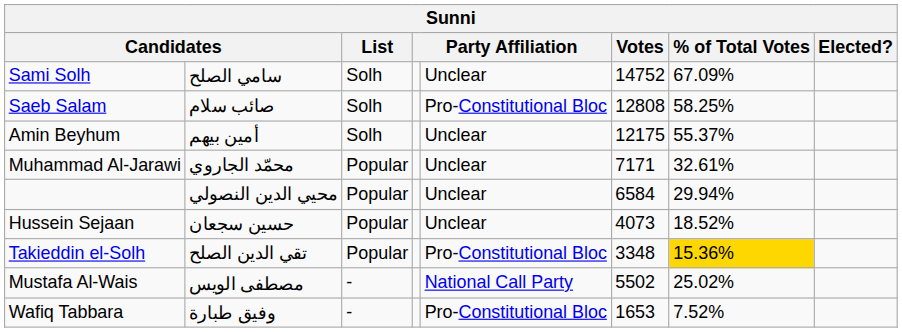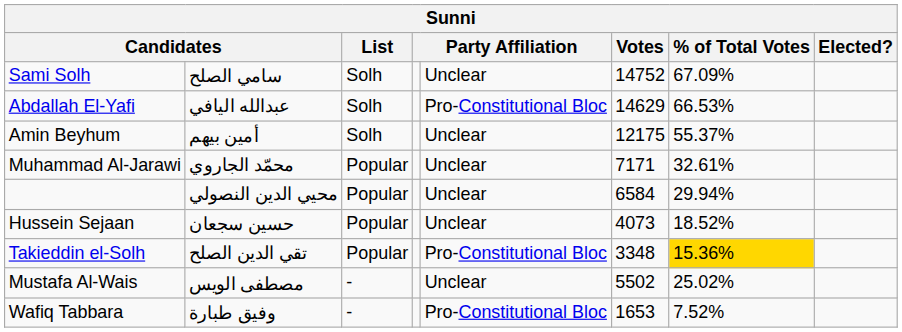+ row: Abdallah El-Yafi | عبدالله اليافي | Solh | Pro-Constitutional Bloc | 14629 | 66.53%
- row: Saeb Salam | صائب سلام | Solh | Pro-Constitutional Bloc | 12808 | 58.25%
Mustafa Al-Wais | column 5: National Call Party -> Unclear
